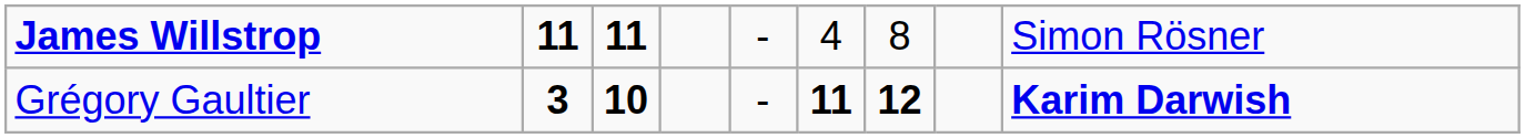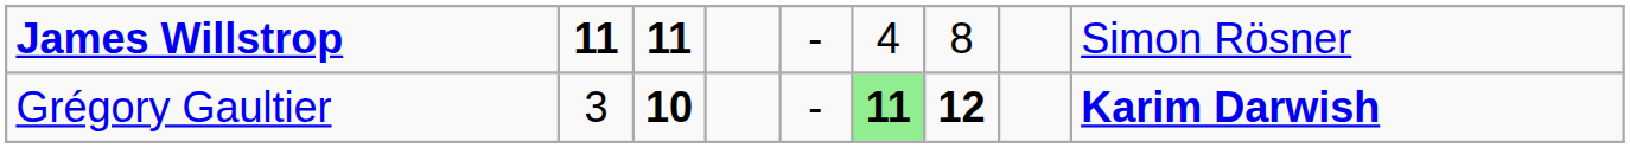Grégory Gaultier | column 2: bold -> normal
Grégory Gaultier | column 6: no background -> lightgreen background
